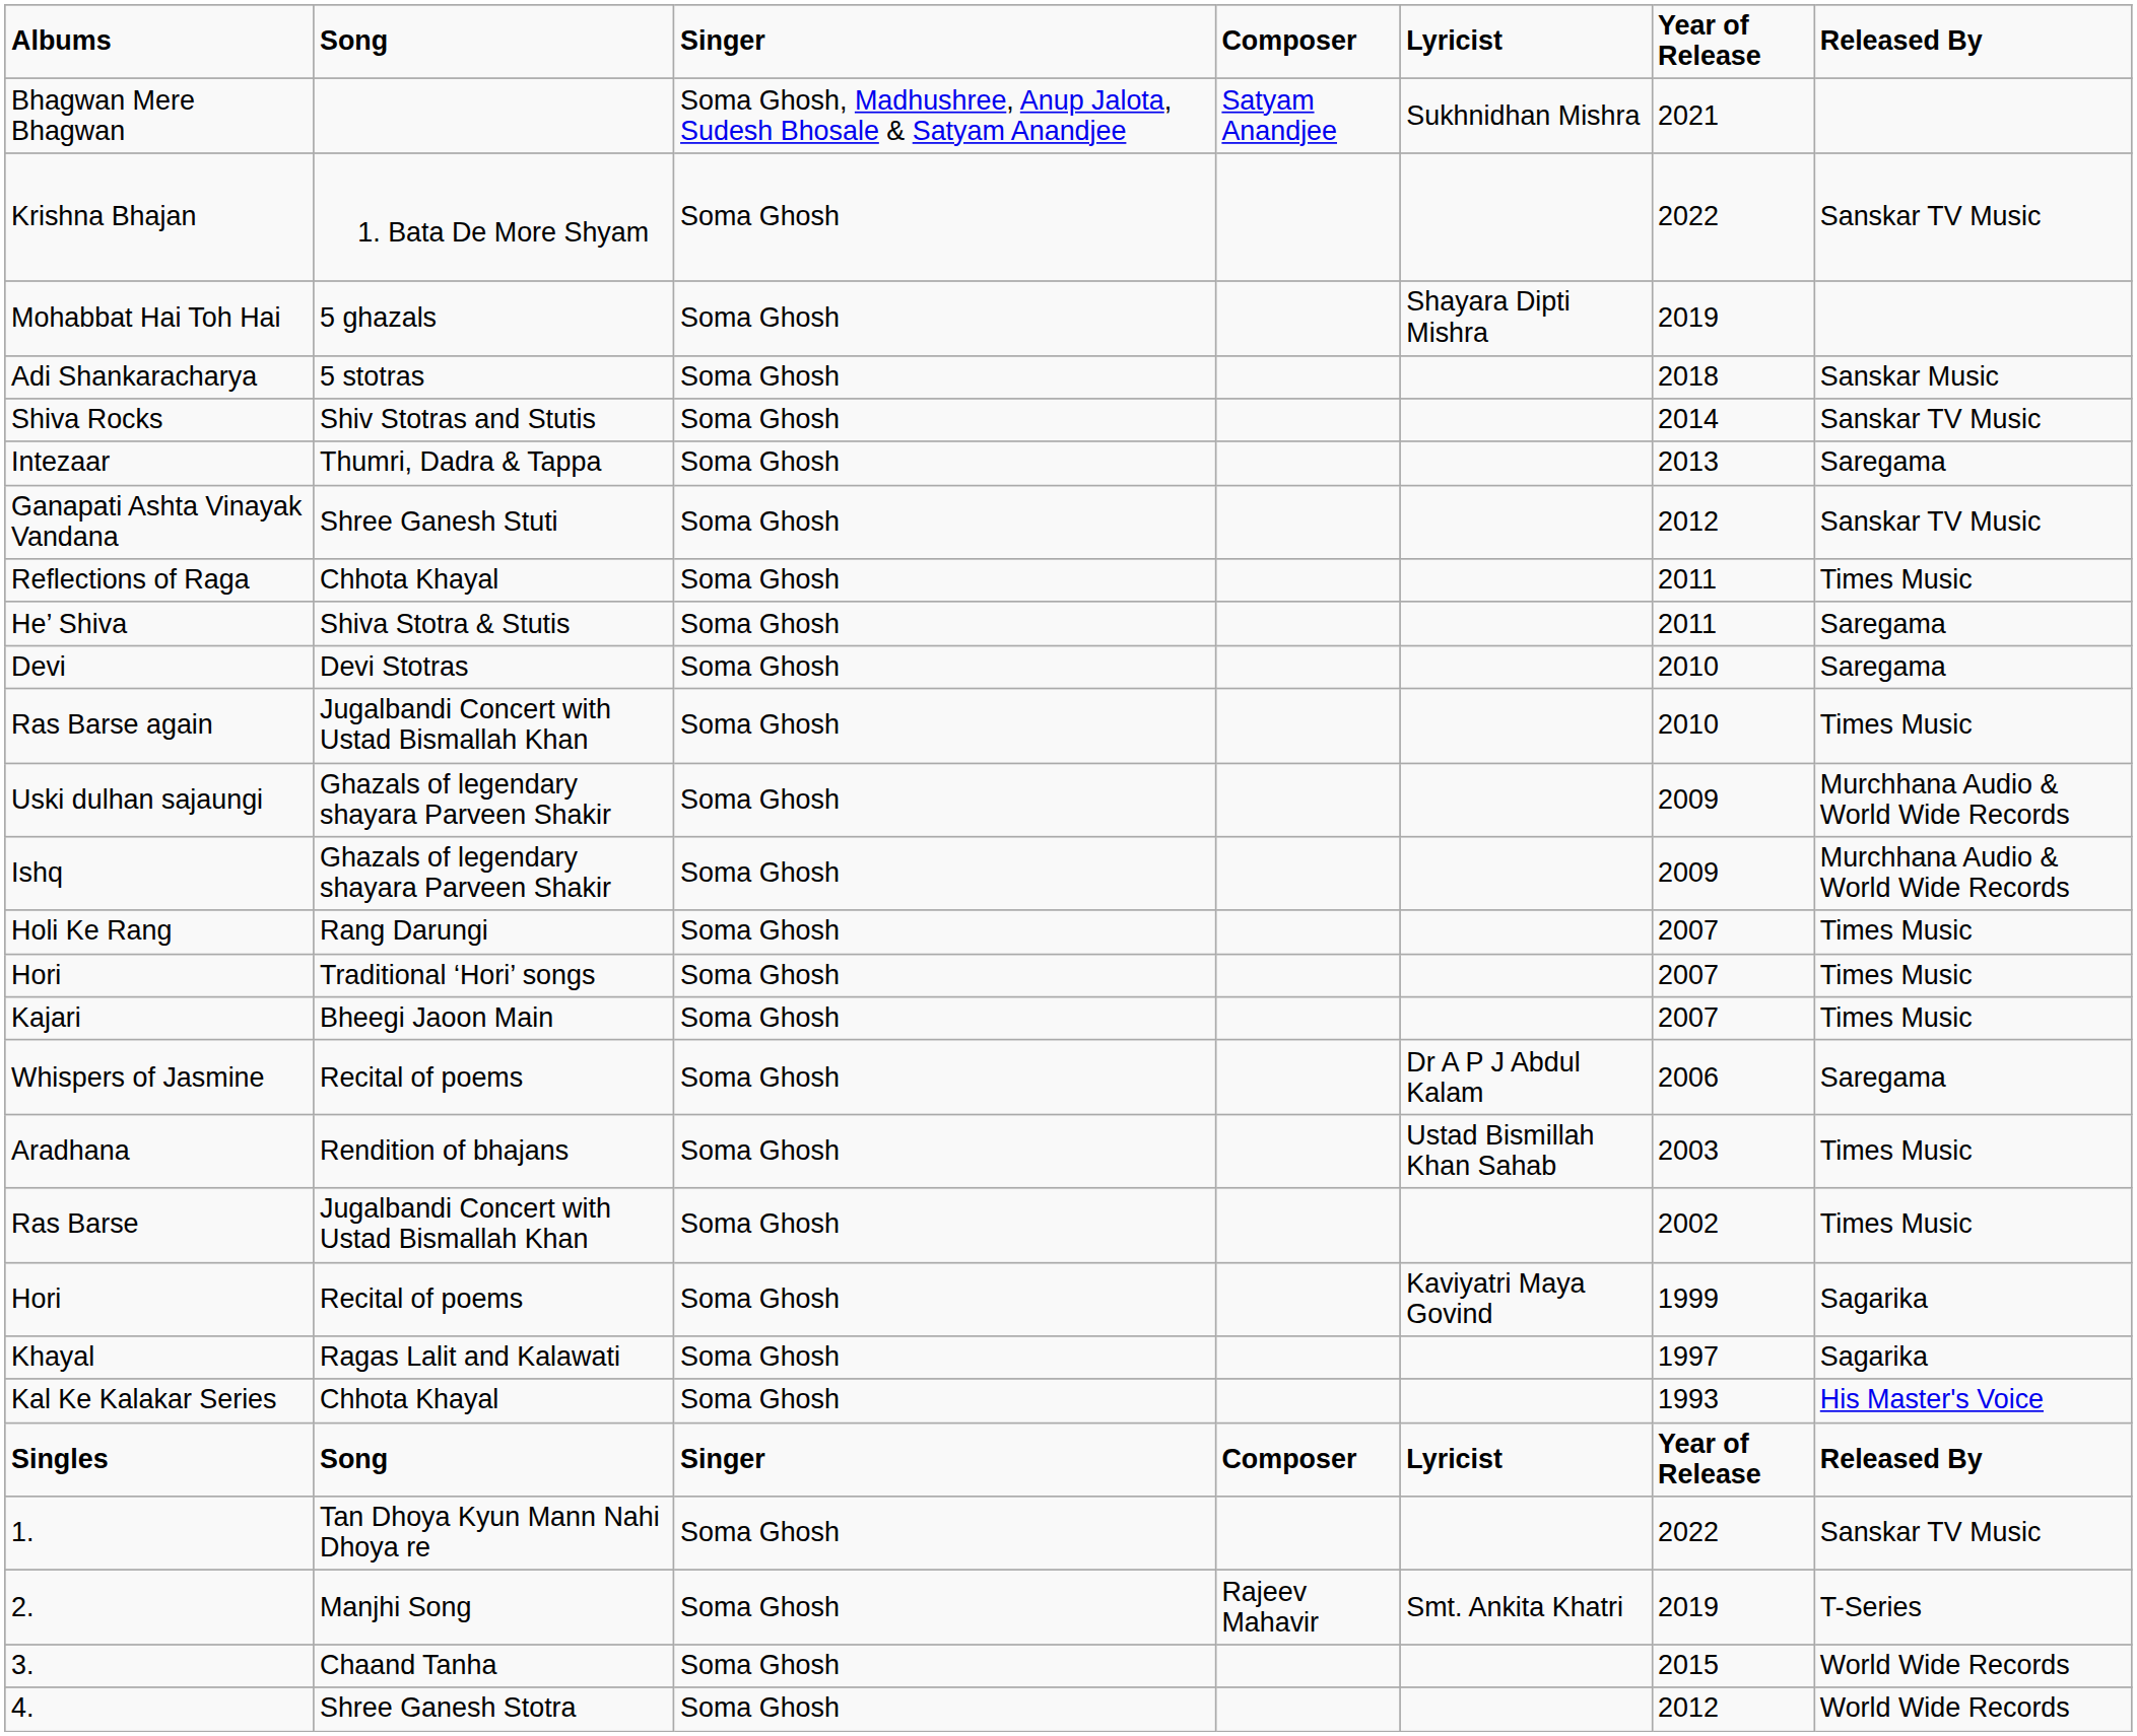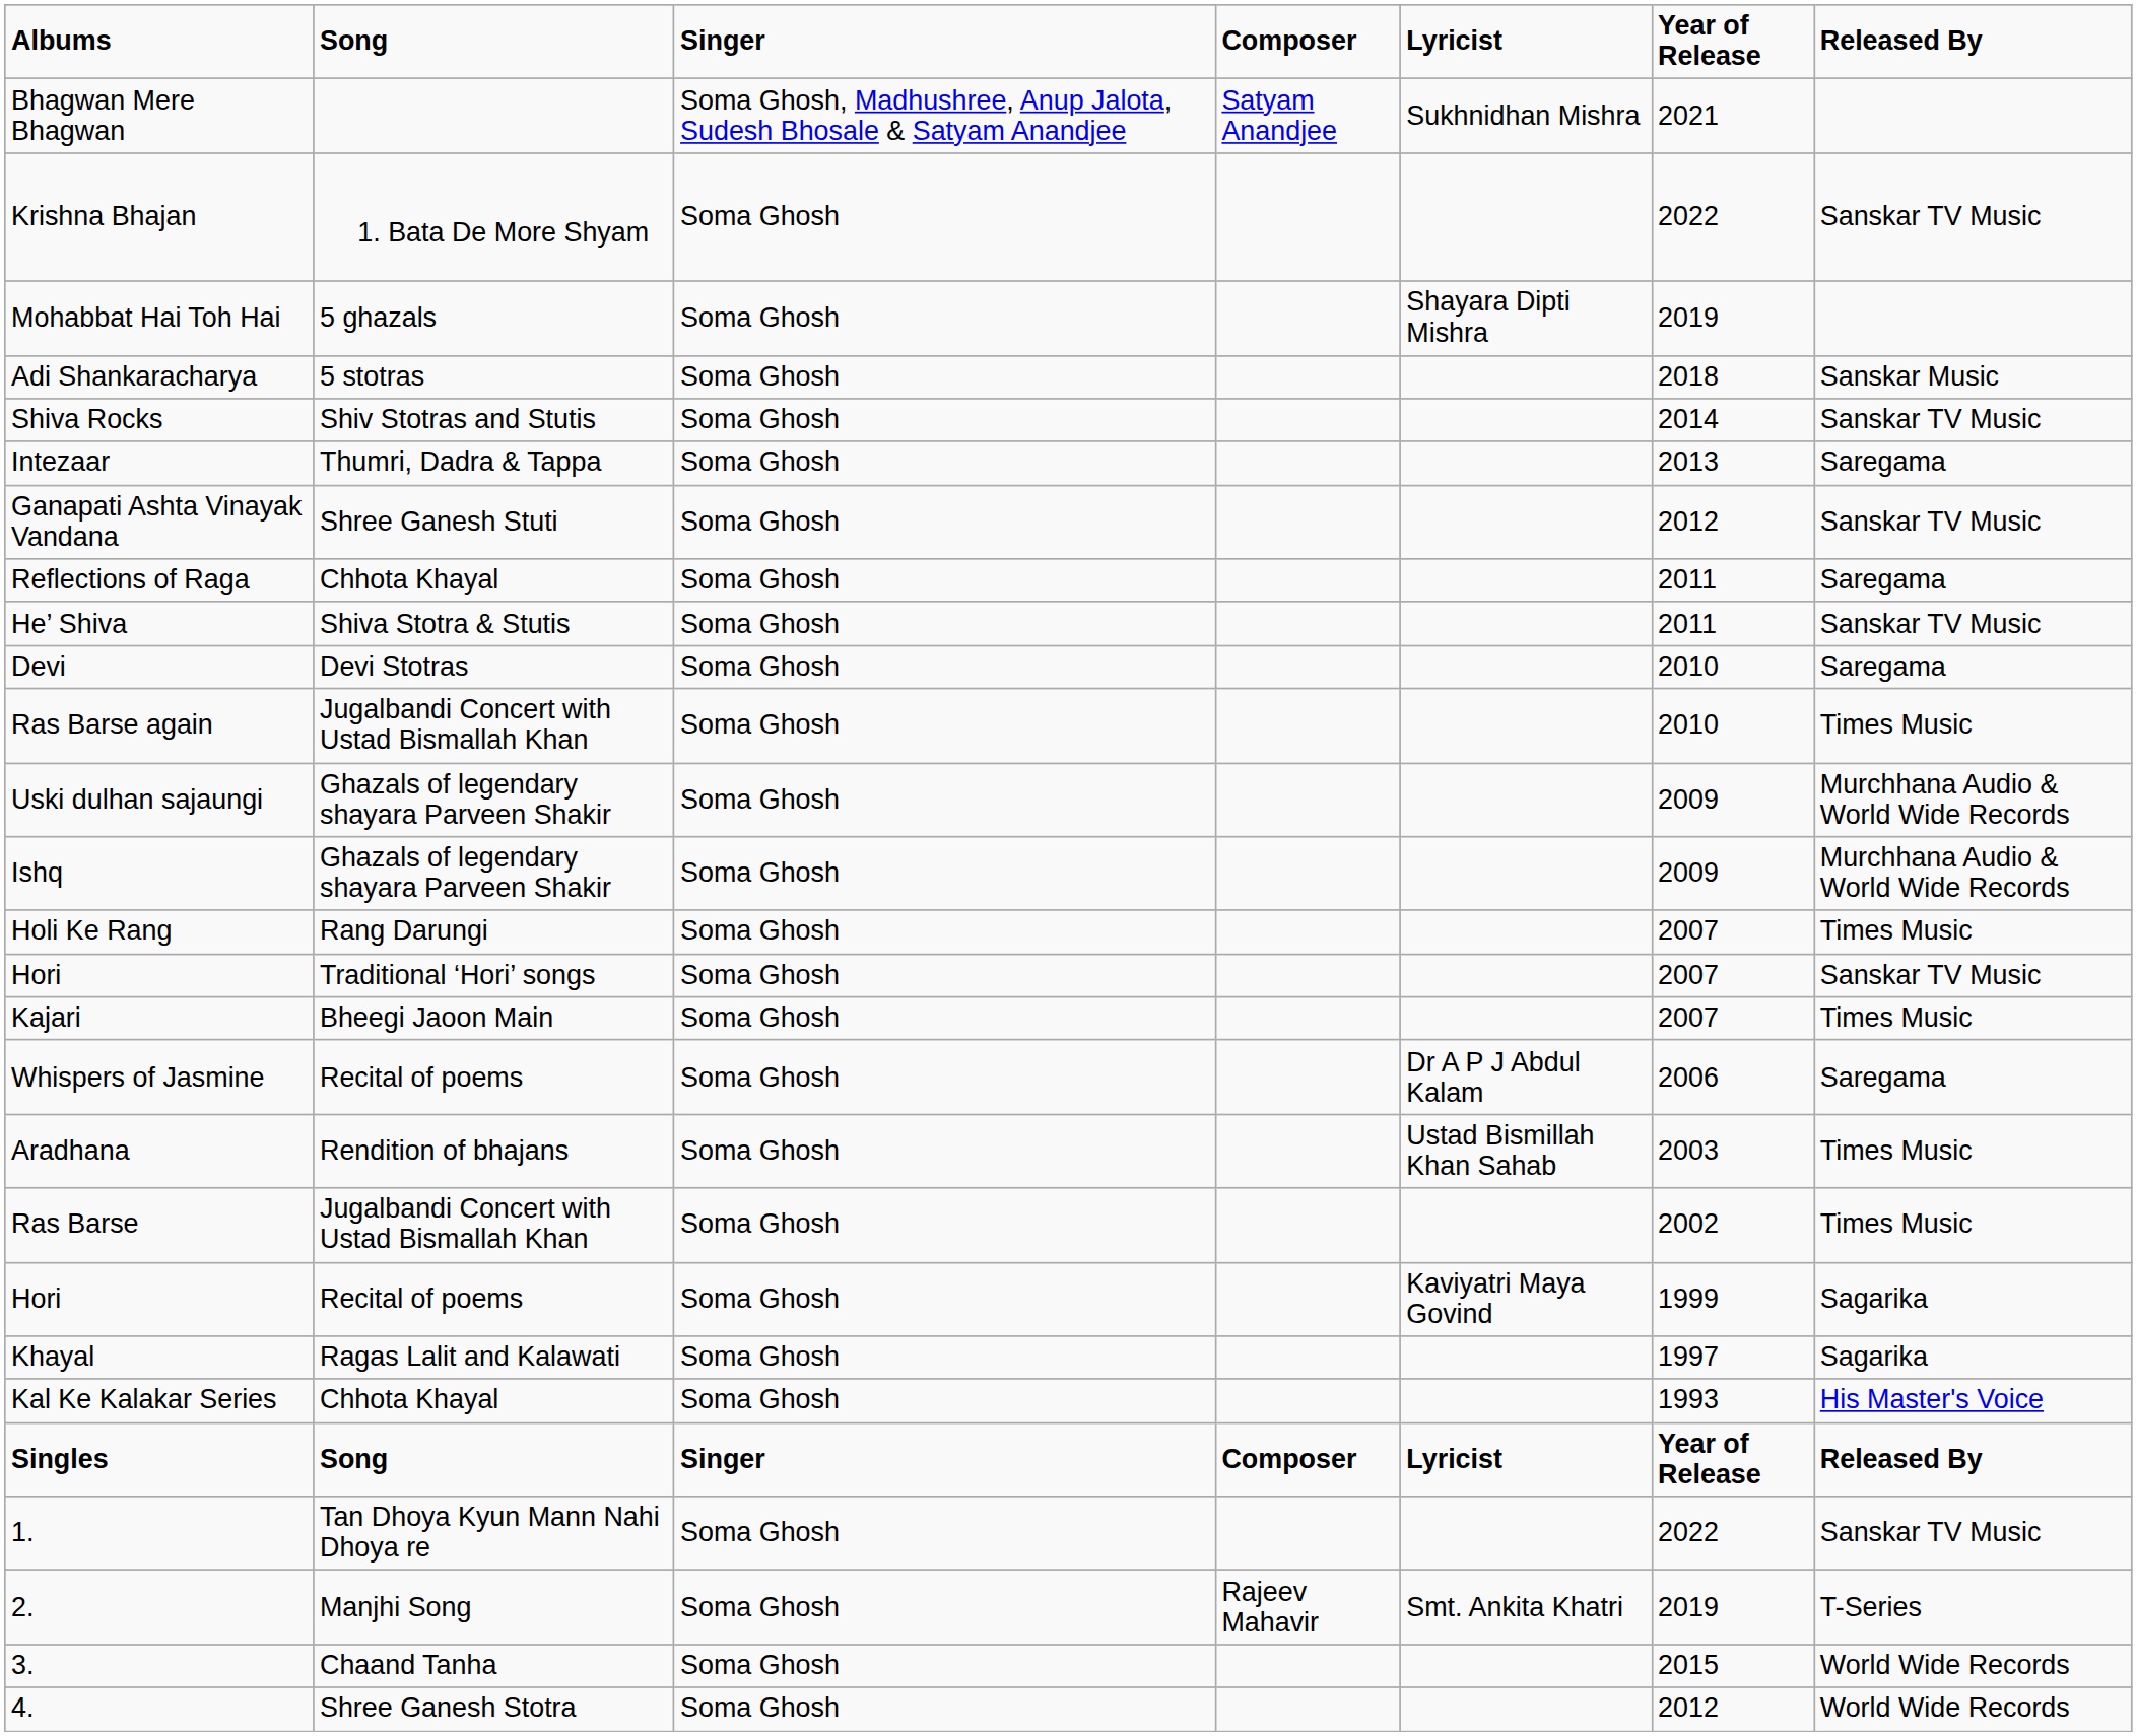Reflections of Raga | Released By: Times Music -> Saregama
He’ Shiva | Released By: Saregama -> Sanskar TV Music
Hori / Traditional ‘Hori’ songs | Released By: Times Music -> Sanskar TV Music
